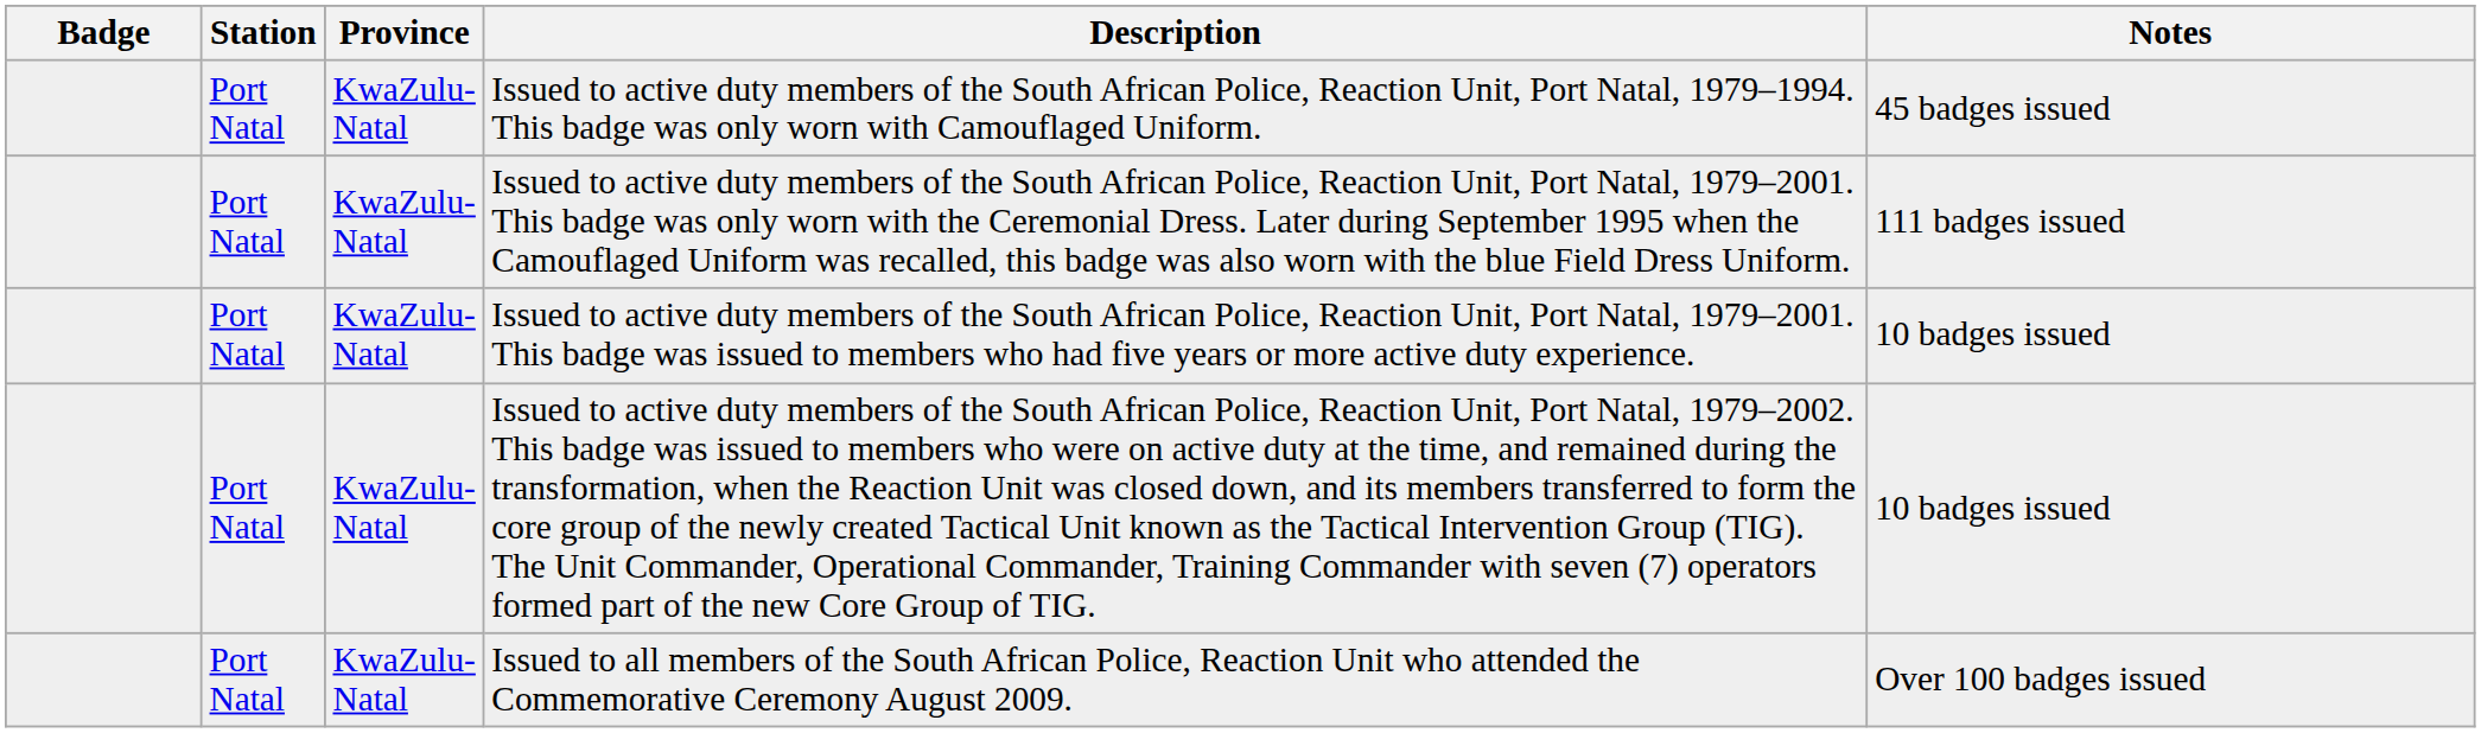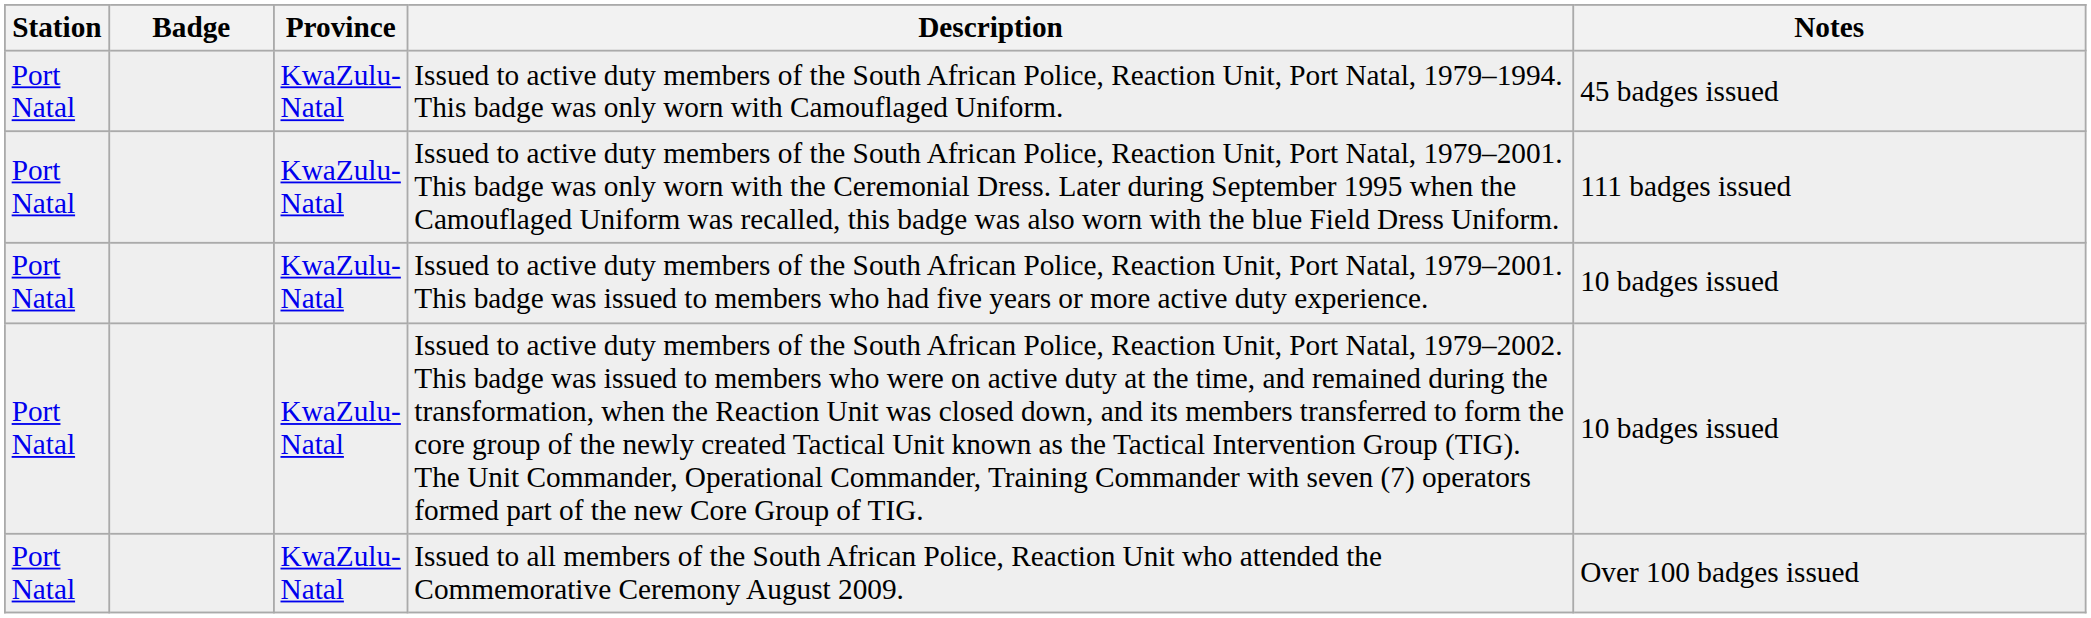columns swapped: Badge <-> Station
